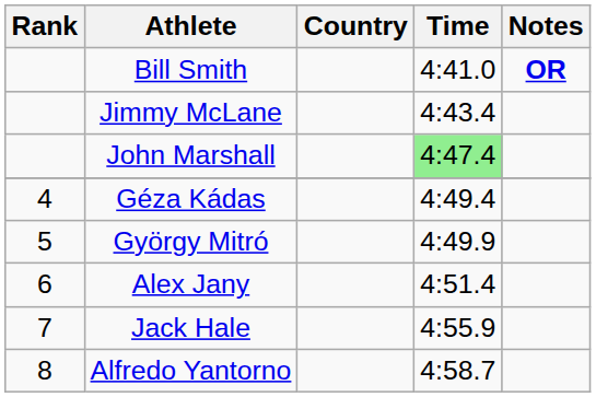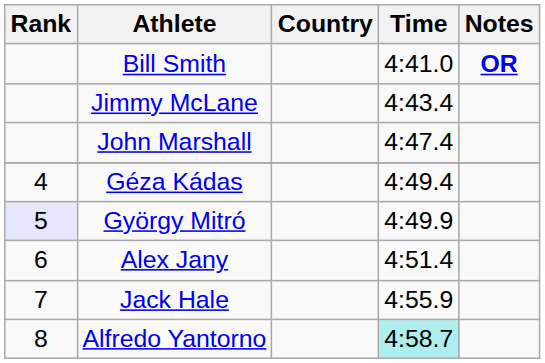John Marshall | Time: lightgreen background -> no background
György Mitró | Rank: no background -> lavender background
Alfredo Yantorno | Time: no background -> paleturquoise background
